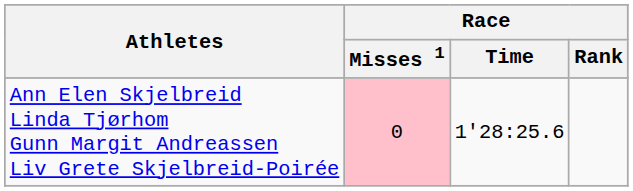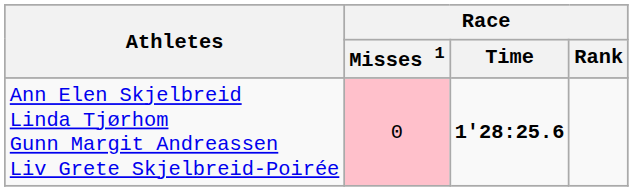row 3 | Race / Time: normal -> bold
